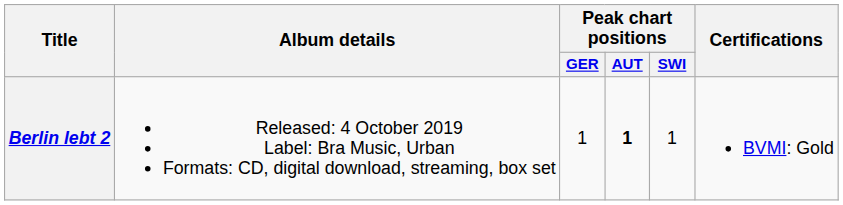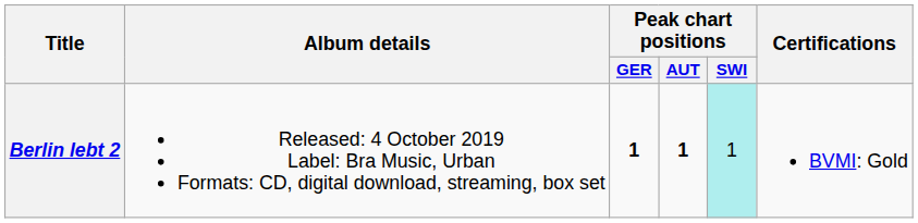Berlin lebt 2 | Peak chart positions / GER: normal -> bold
Berlin lebt 2 | Peak chart positions / SWI: no background -> paleturquoise background
